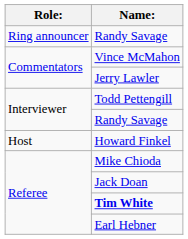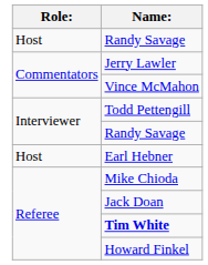row 2 | Role:: Ring announcer -> Host
row 3 | Name:: Vince McMahon -> Jerry Lawler
row 4 | Name:: Jerry Lawler -> Vince McMahon
row 7 | Name:: Howard Finkel -> Earl Hebner
row 11 | Name:: Earl Hebner -> Howard Finkel
